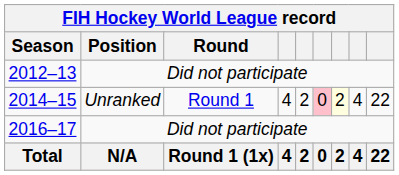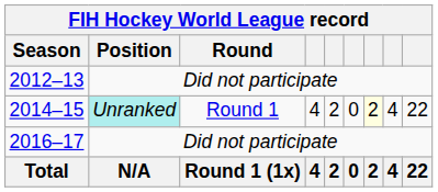2014–15 | Position: no background -> paleturquoise background
2014–15 | column 6: pink background -> no background
